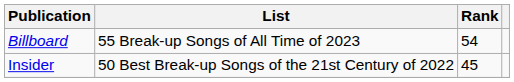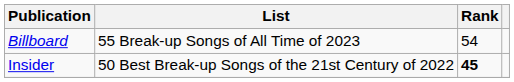Insider | Rank: normal -> bold
